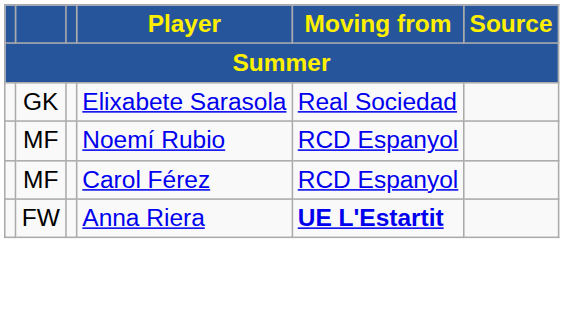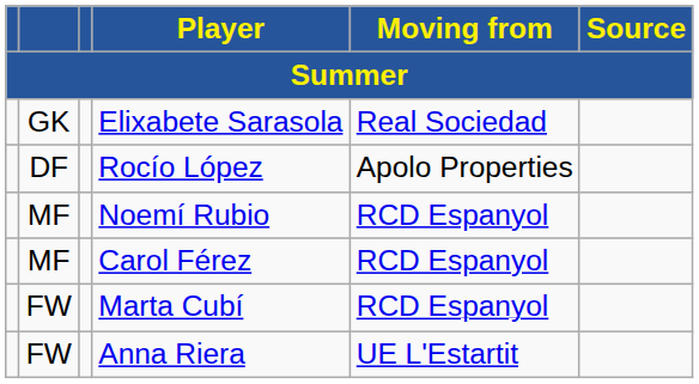+ row: DF | Rocío López | Apolo Properties
+ row: FW | Marta Cubí | RCD Espanyol
Anna Riera | Moving from: bold -> normal
